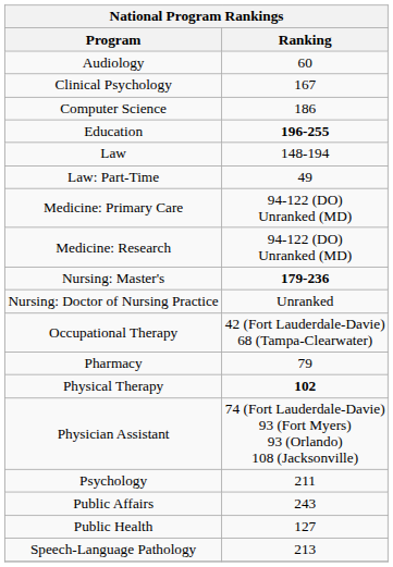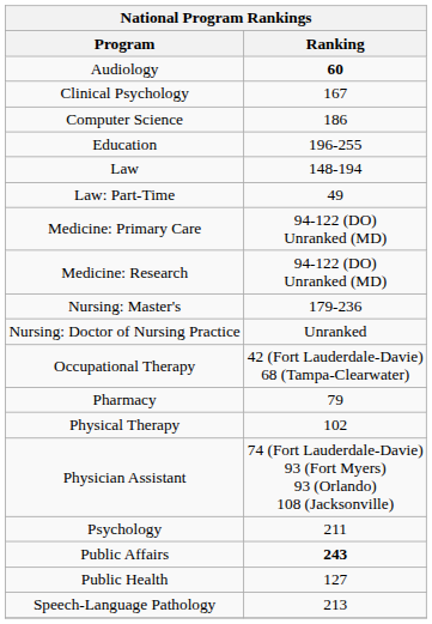Audiology | Ranking: normal -> bold
Education | Ranking: bold -> normal
Nursing: Master's | Ranking: bold -> normal
Physical Therapy | Ranking: bold -> normal
Public Affairs | Ranking: normal -> bold
